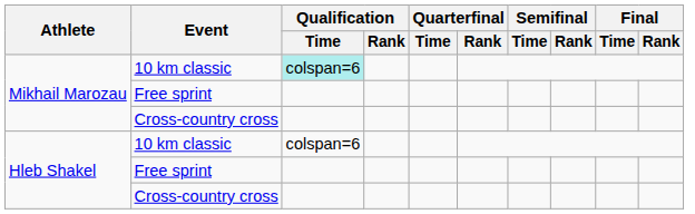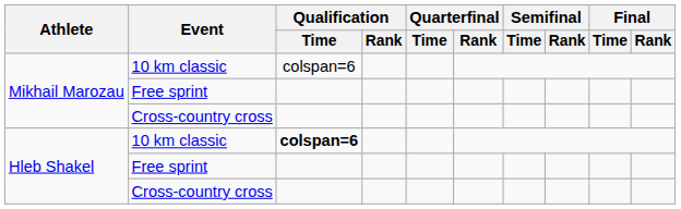Mikhail Marozau / 10 km classic | Qualification / Time: paleturquoise background -> no background
Hleb Shakel / 10 km classic | Qualification / Time: normal -> bold
